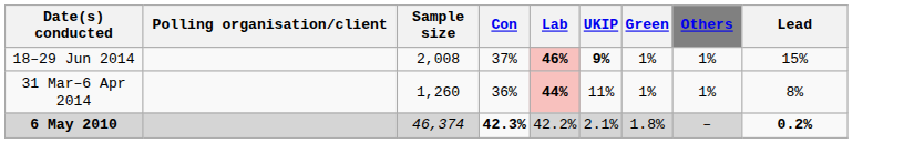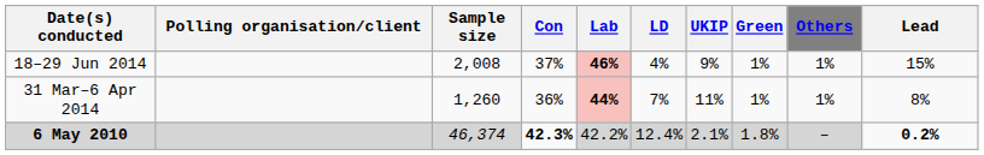+ column: LD | 4% | 7% | 12.4%
18–29 Jun 2014 | UKIP: bold -> normal
